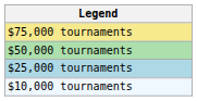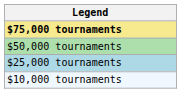row 2 | column 1: normal -> bold
